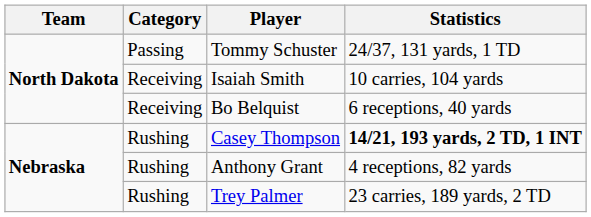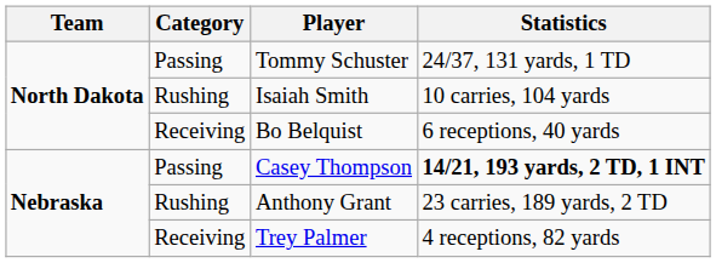Isaiah Smith | Category: Receiving -> Rushing
Casey Thompson | Category: Rushing -> Passing
Anthony Grant | Statistics: 4 receptions, 82 yards -> 23 carries, 189 yards, 2 TD
Trey Palmer | Category: Rushing -> Receiving
Trey Palmer | Statistics: 23 carries, 189 yards, 2 TD -> 4 receptions, 82 yards
